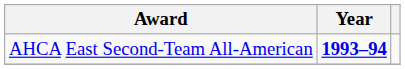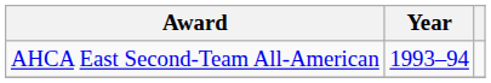row 2 | Year: bold -> normal
